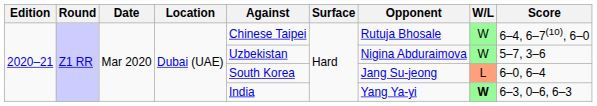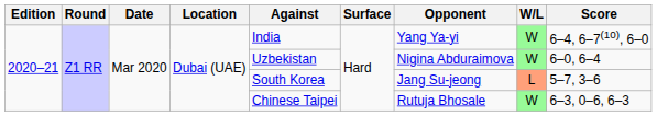row 2 | Against: Chinese Taipei -> India
row 2 | Opponent: Rutuja Bhosale -> Yang Ya-yi
row 3 | Score: 5–7, 3–6 -> 6–0, 6–4
row 4 | Score: 6–0, 6–4 -> 5–7, 3–6
row 5 | Against: India -> Chinese Taipei
row 5 | Opponent: Yang Ya-yi -> Rutuja Bhosale
row 5 | W/L: bold -> normal
